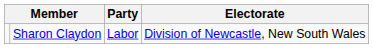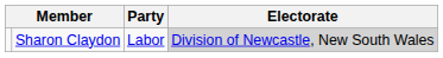Sharon Claydon | Electorate: no background -> lightgrey background
